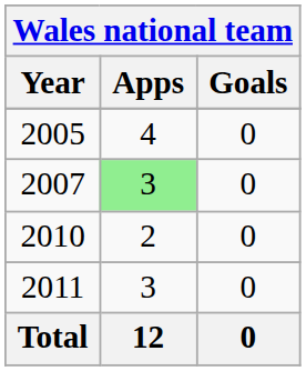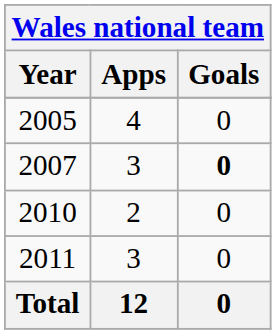2007 | Apps: lightgreen background -> no background
2007 | Goals: normal -> bold
